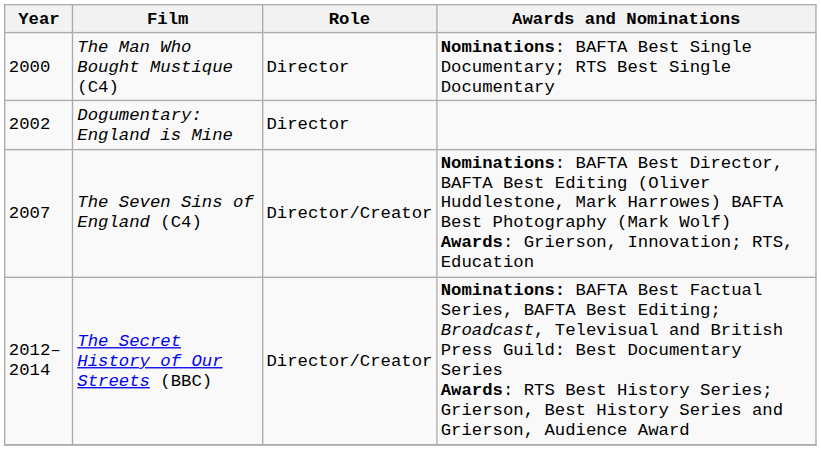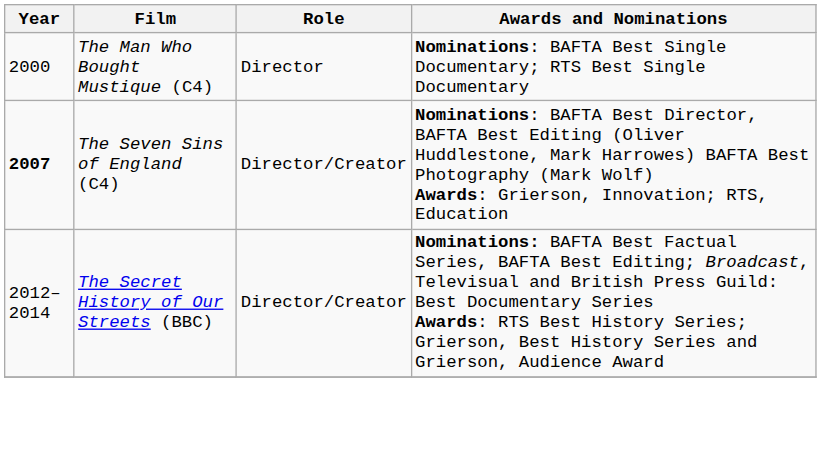- row: 2002 | Dogumentary: England is Mine | Director
The Seven Sins of England (C4) | Year: normal -> bold
